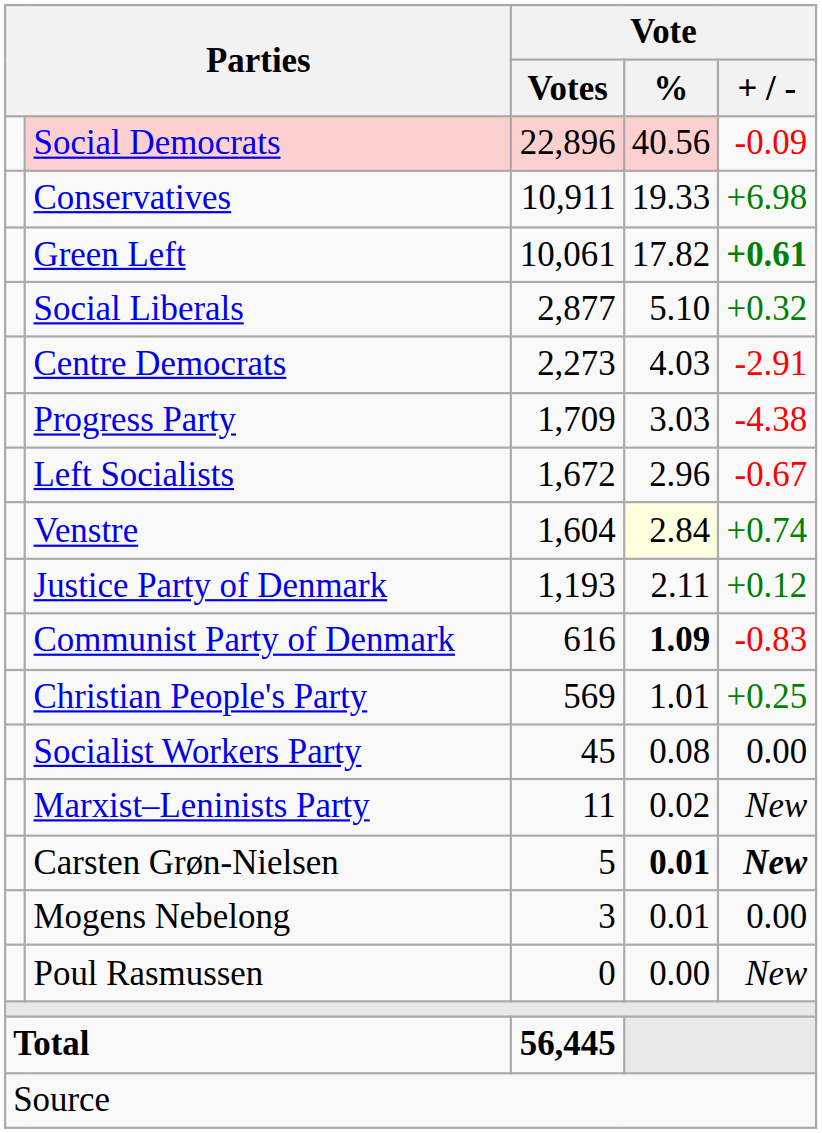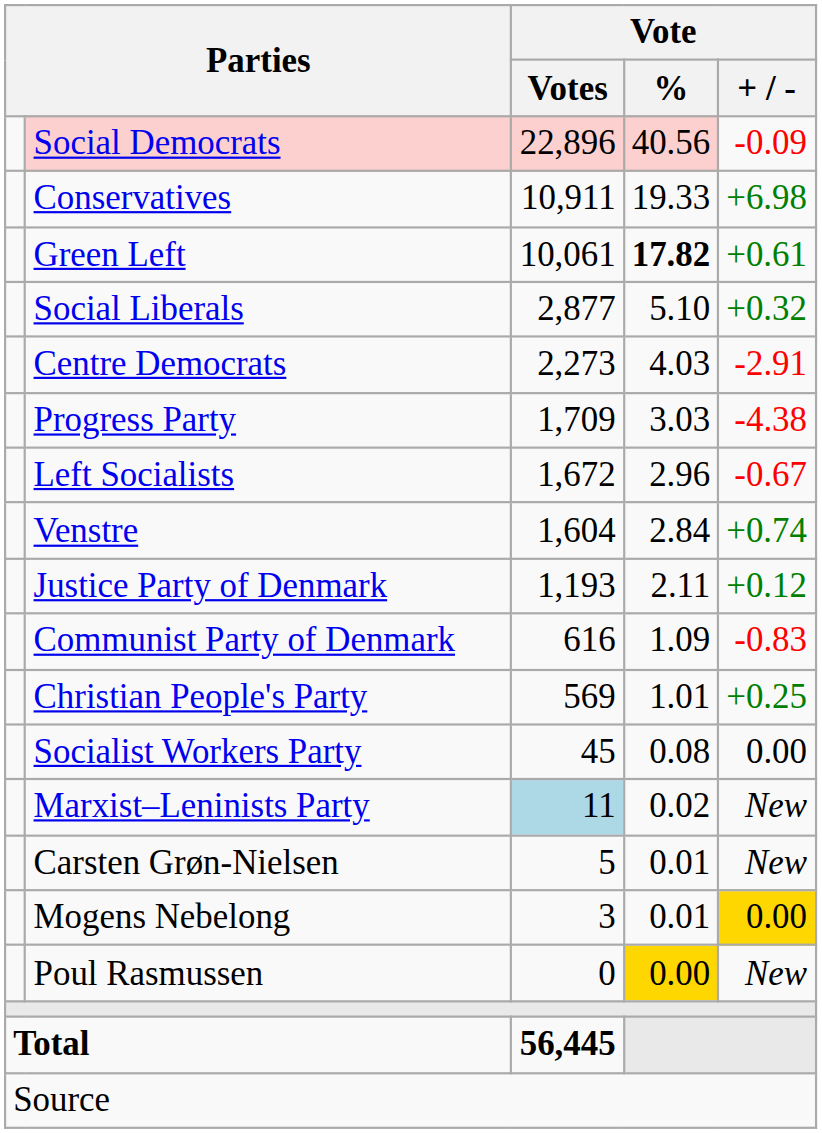Green Left | Vote / %: normal -> bold
Green Left | Vote / + / -: bold -> normal
Venstre | Vote / %: lightyellow background -> no background
Communist Party of Denmark | Vote / %: bold -> normal
Marxist–Leninists Party | Vote / Votes: no background -> lightblue background
Carsten Grøn-Nielsen | Vote / %: bold -> normal
Carsten Grøn-Nielsen | Vote / + / -: bold -> normal
Mogens Nebelong | Vote / + / -: no background -> gold background
Poul Rasmussen | Vote / %: no background -> gold background
